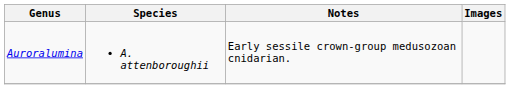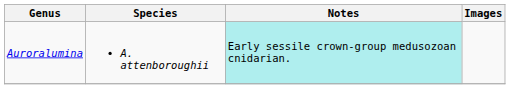Auroralumina | Notes: no background -> paleturquoise background
